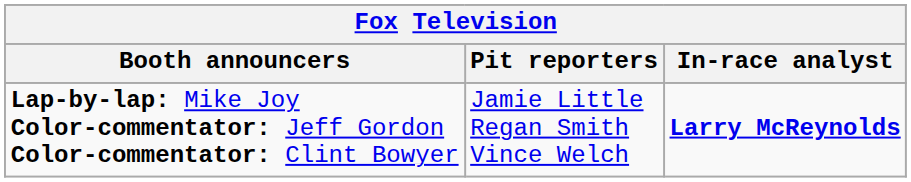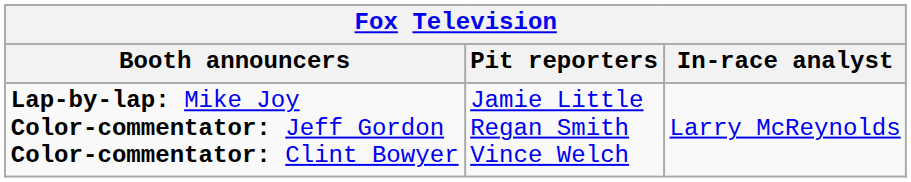row 3 | In-race analyst: bold -> normal
